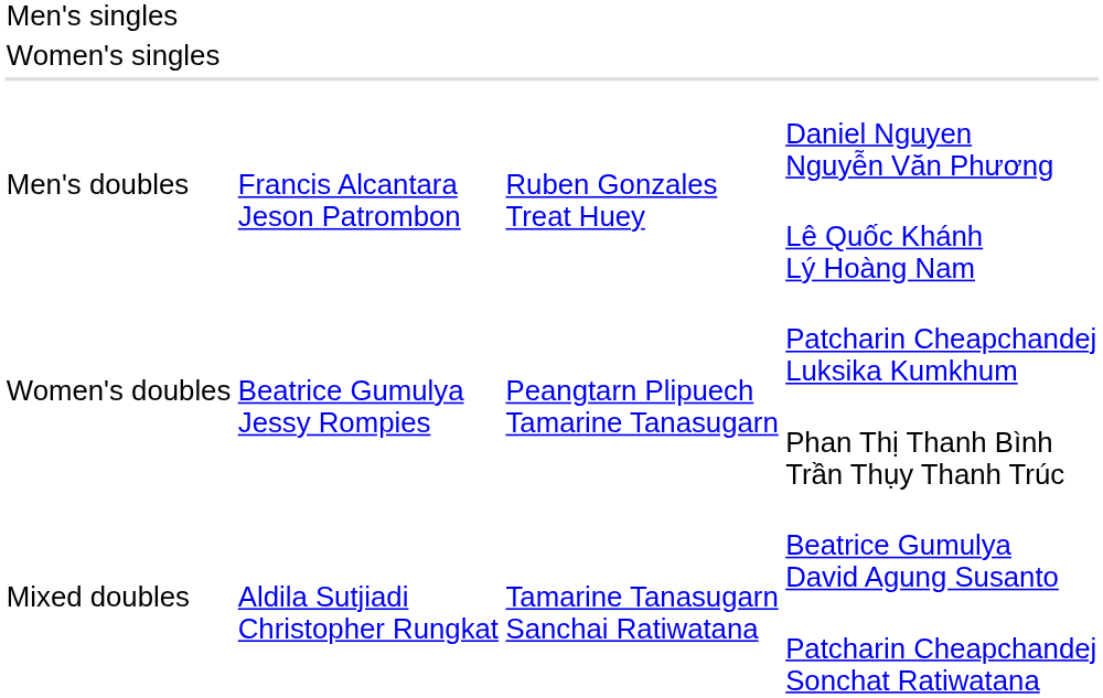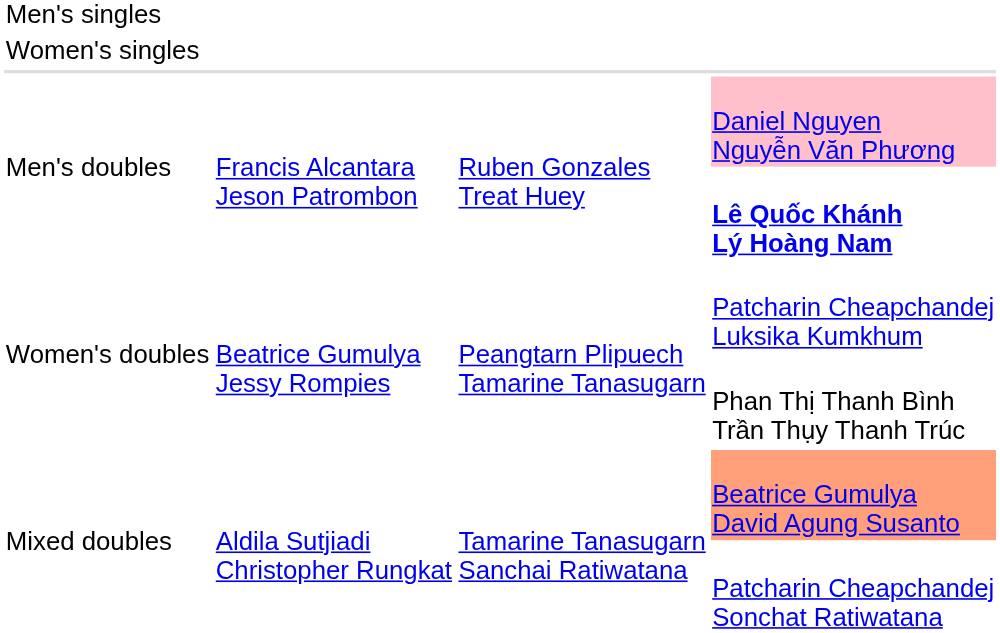Daniel Nguyen Nguyễn Văn Phương | column 4: no background -> pink background
Lê Quốc Khánh Lý Hoàng Nam | column 4: normal -> bold
Beatrice Gumulya David Agung Susanto | column 4: no background -> lightsalmon background
